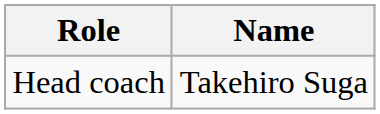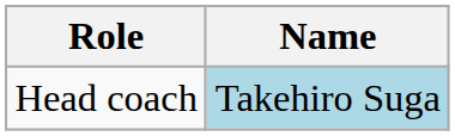Head coach | Name: no background -> lightblue background
